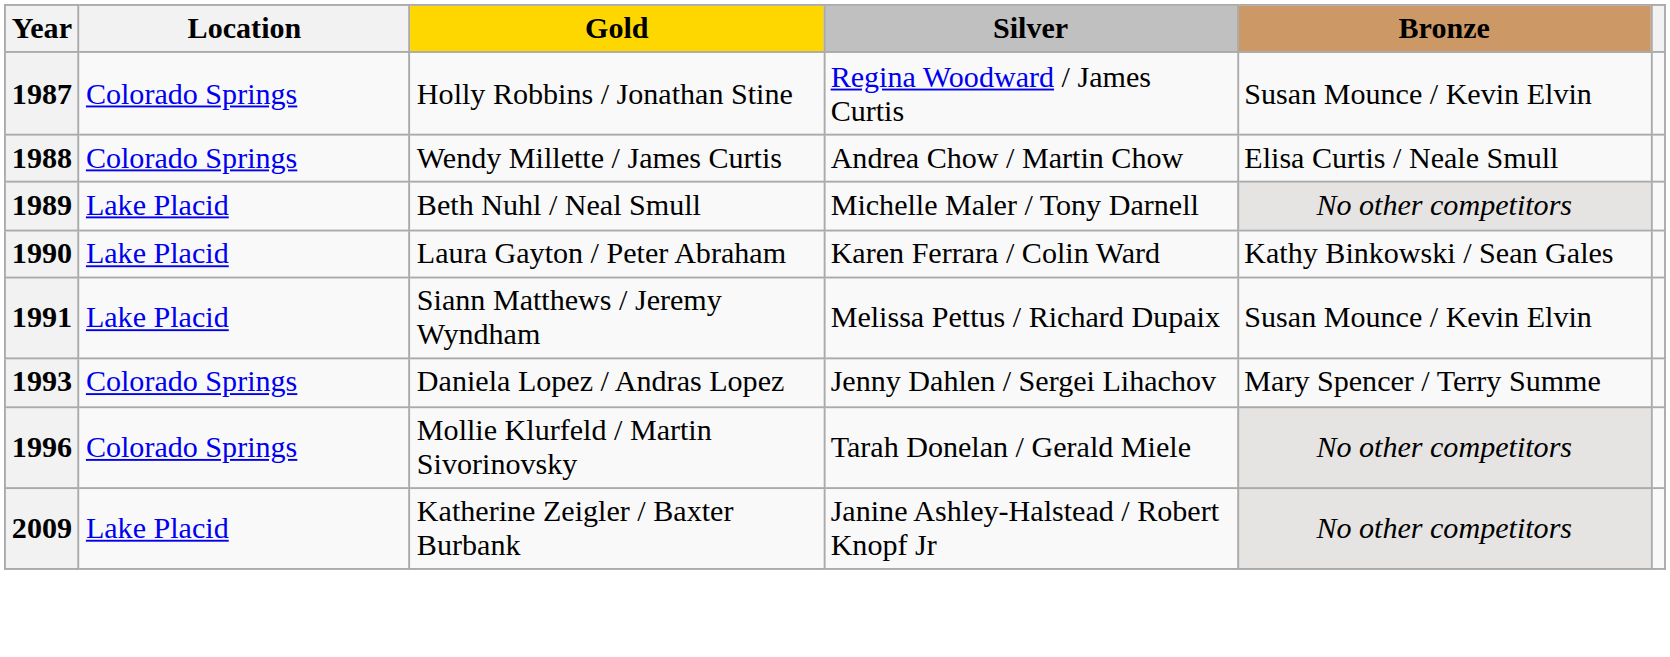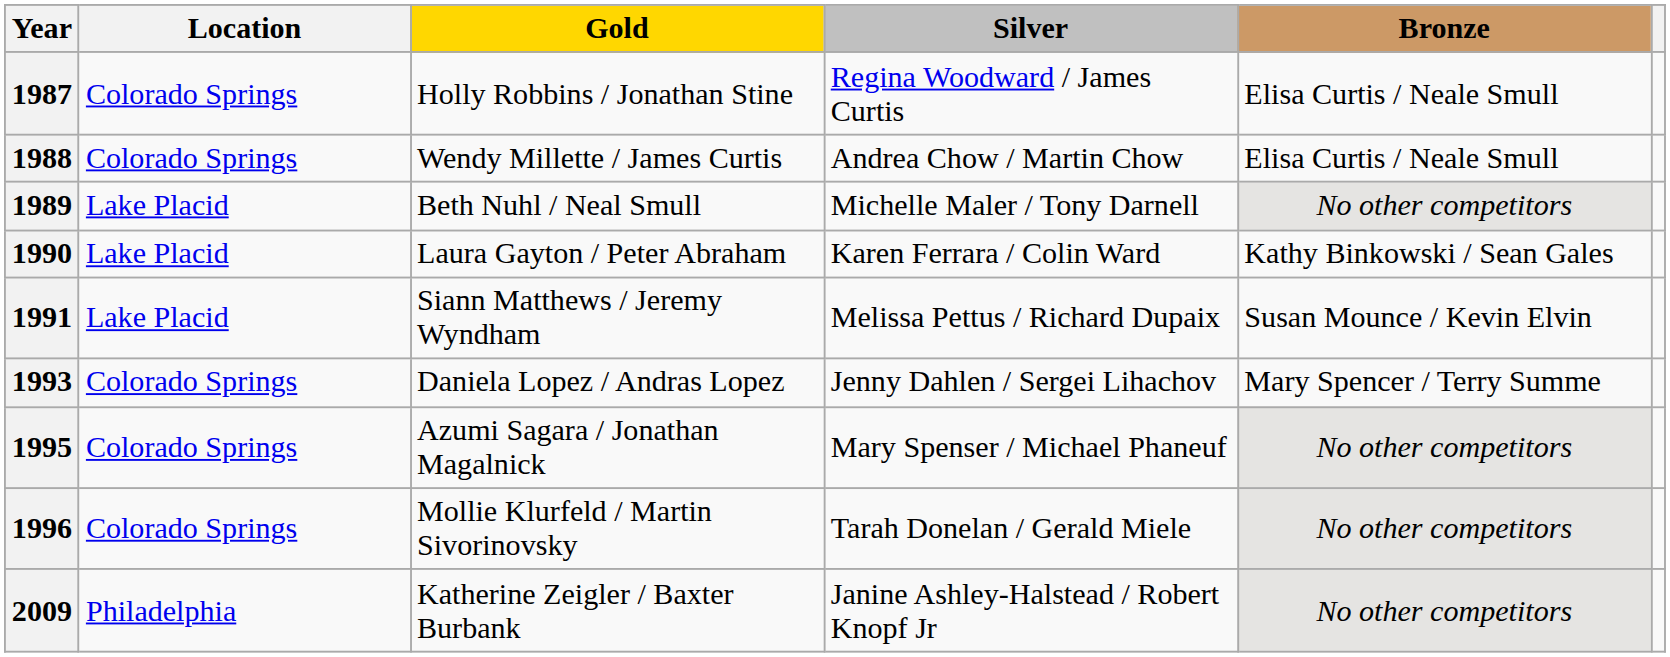1987 | Bronze: Susan Mounce / Kevin Elvin -> Elisa Curtis / Neale Smull
+ row: 1995 | Colorado Springs | Azumi Sagara / Jonathan Magalnick | Mary Spenser / Michael Phaneuf | No other competitors
2009 | Location: Lake Placid -> Philadelphia
